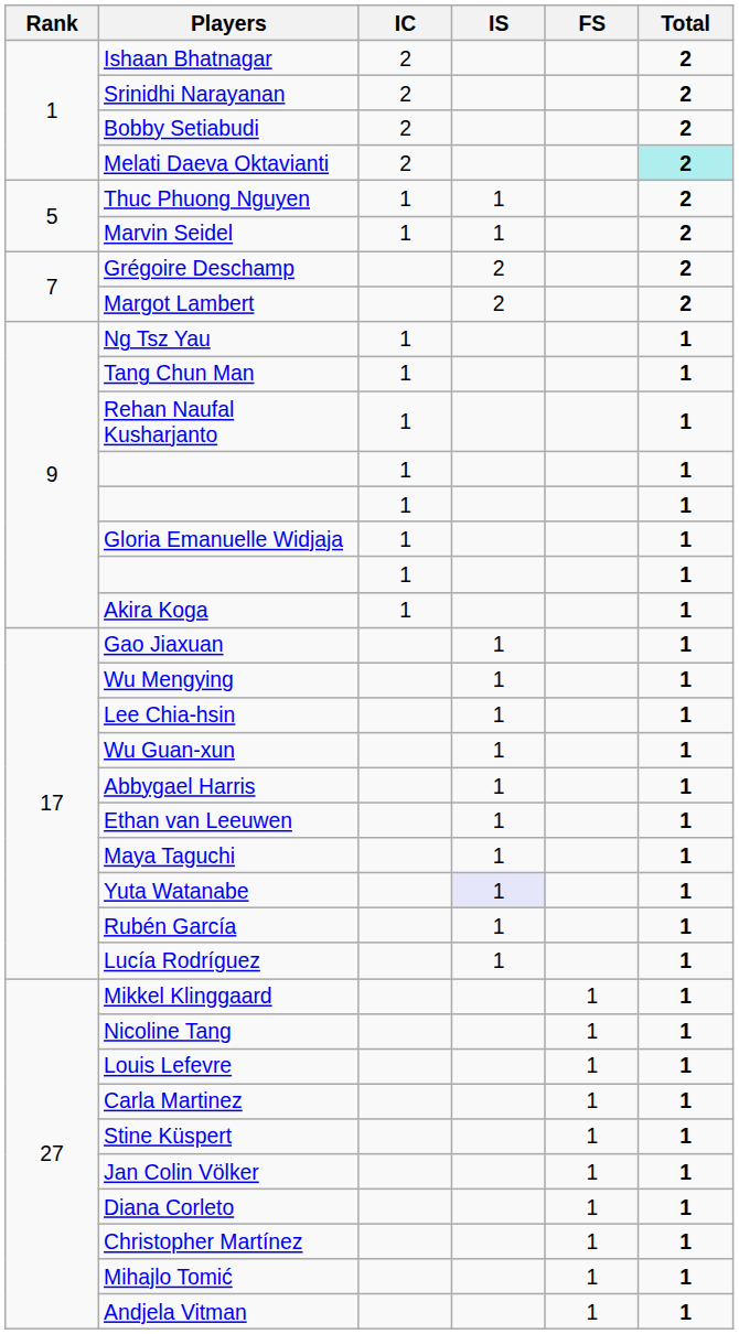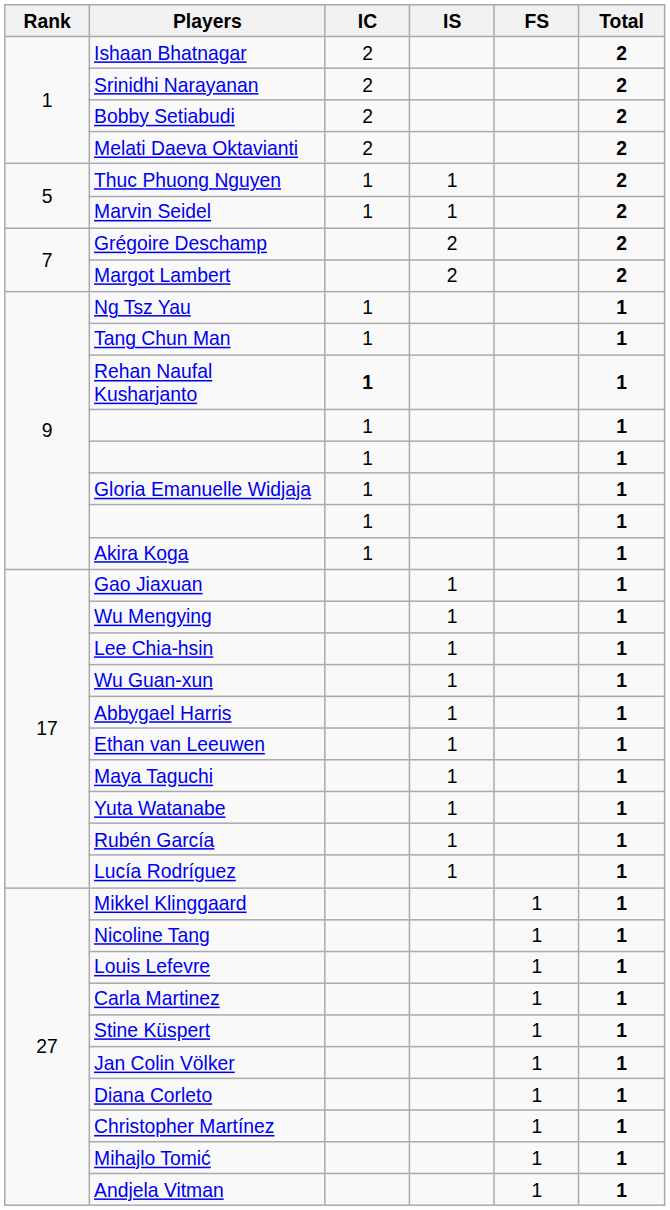Melati Daeva Oktavianti | Total: paleturquoise background -> no background
Rehan Naufal Kusharjanto | IC: normal -> bold
Yuta Watanabe | IS: lavender background -> no background
